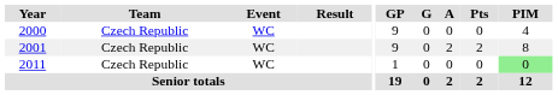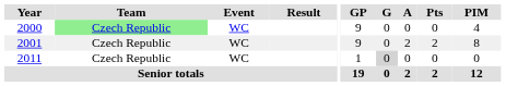2000 | Team: no background -> lightgreen background
2011 | G: no background -> lightgrey background
2011 | PIM: lightgreen background -> no background
